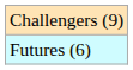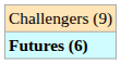row 2 | column 1: normal -> bold
